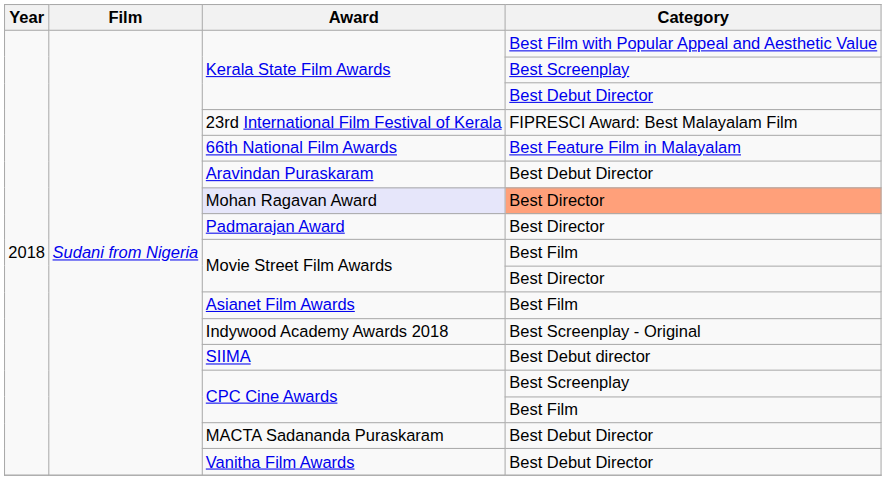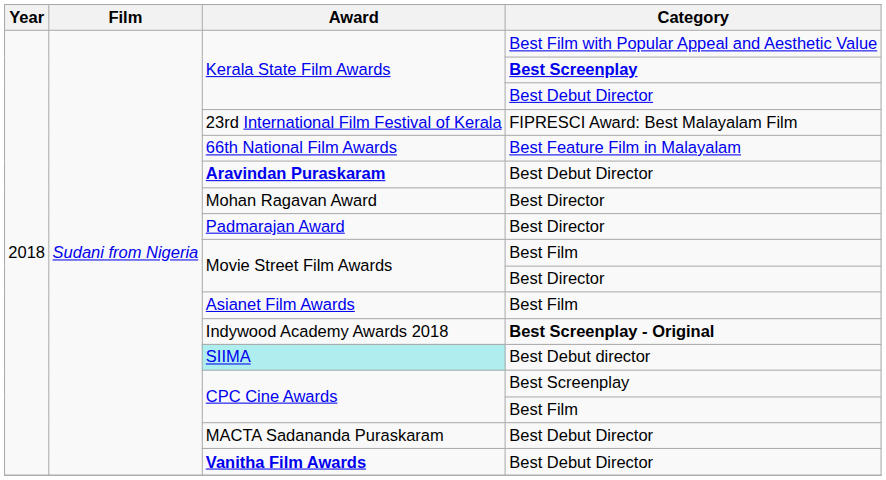Kerala State Film Awards / Best Screenplay | Category: normal -> bold
Aravindan Puraskaram | Award: normal -> bold
Mohan Ragavan Award | Award: lavender background -> no background
Mohan Ragavan Award | Category: lightsalmon background -> no background
Indywood Academy Awards 2018 | Category: normal -> bold
SIIMA | Award: no background -> paleturquoise background
Vanitha Film Awards | Award: normal -> bold
